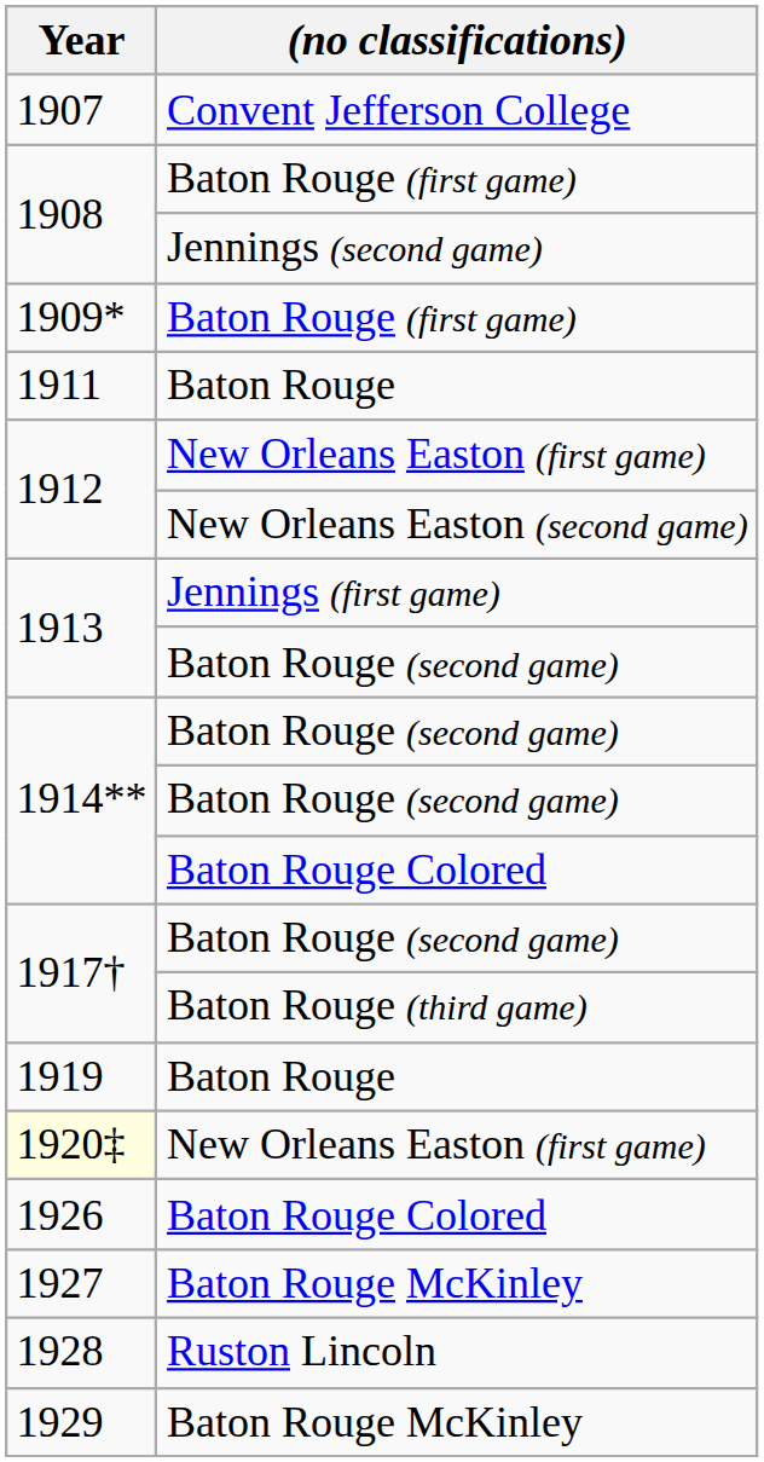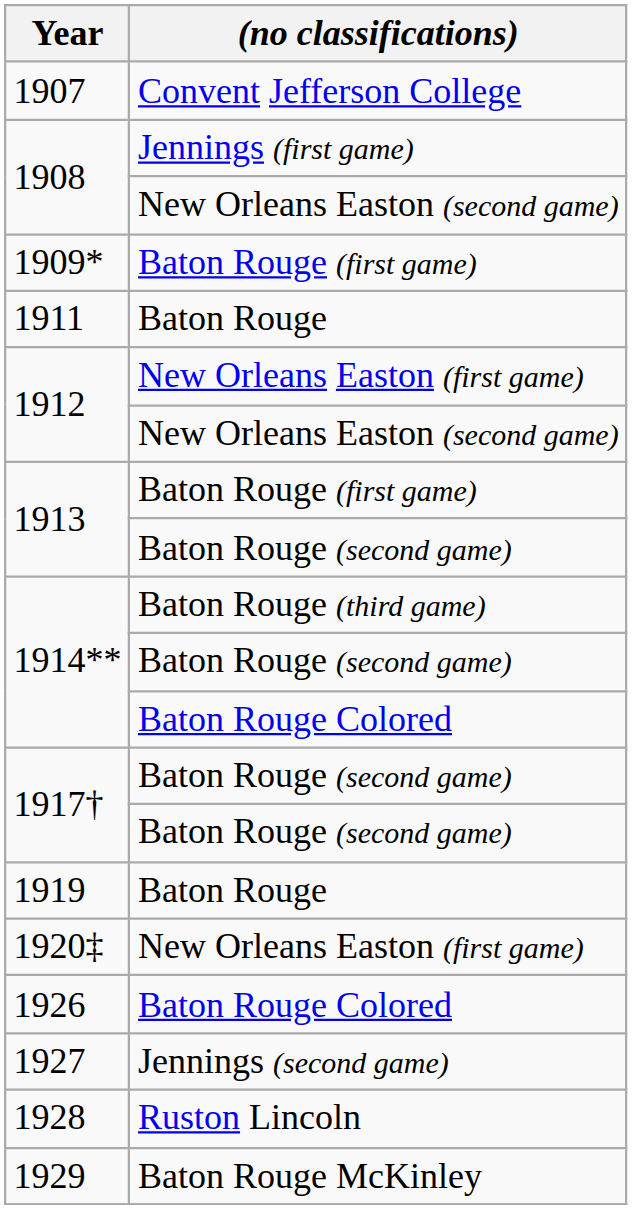row 3 | (no classifications): Baton Rouge (first game) -> Jennings (first game)
row 4 | (no classifications): Jennings (second game) -> New Orleans Easton (second game)
row 9 | (no classifications): Jennings (first game) -> Baton Rouge (first game)
row 11 | (no classifications): Baton Rouge (second game) -> Baton Rouge (third game)
row 15 | (no classifications): Baton Rouge (third game) -> Baton Rouge (second game)
row 17 | Year: lightyellow background -> no background
row 19 | (no classifications): Baton Rouge McKinley -> Jennings (second game)
